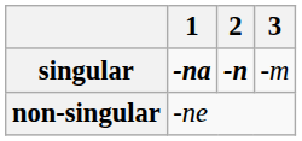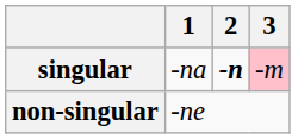singular | 1: bold -> normal
singular | 3: no background -> pink background
